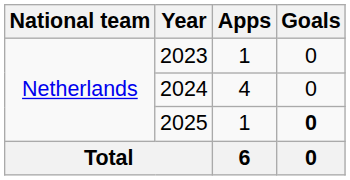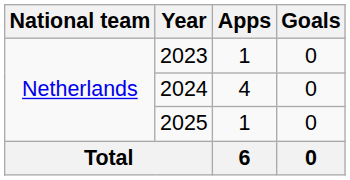2025 | Goals: bold -> normal
